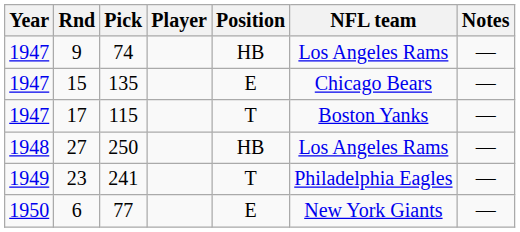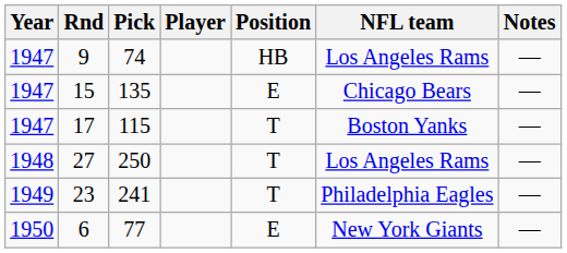27 | Position: HB -> T
